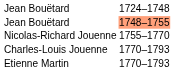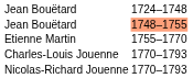row 3 | column 1: Nicolas-Richard Jouenne -> Etienne Martin
row 5 | column 1: Etienne Martin -> Nicolas-Richard Jouenne
